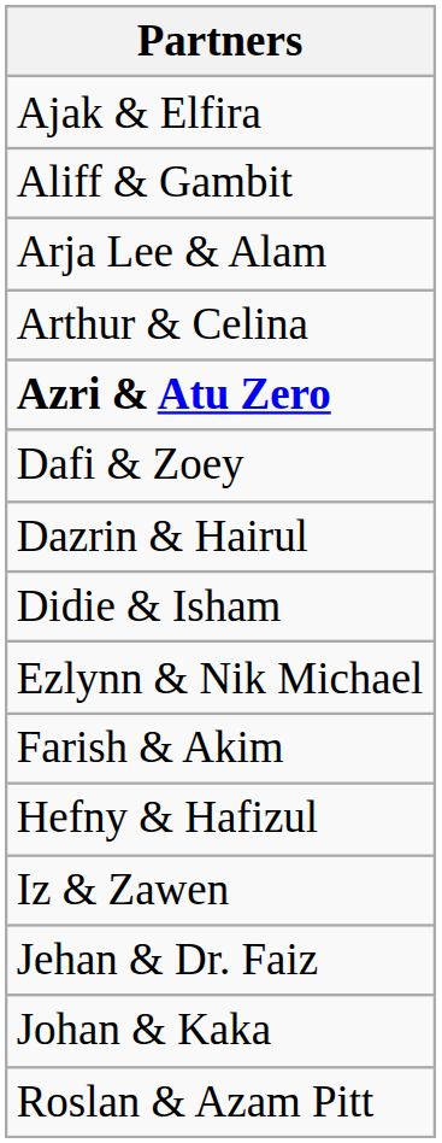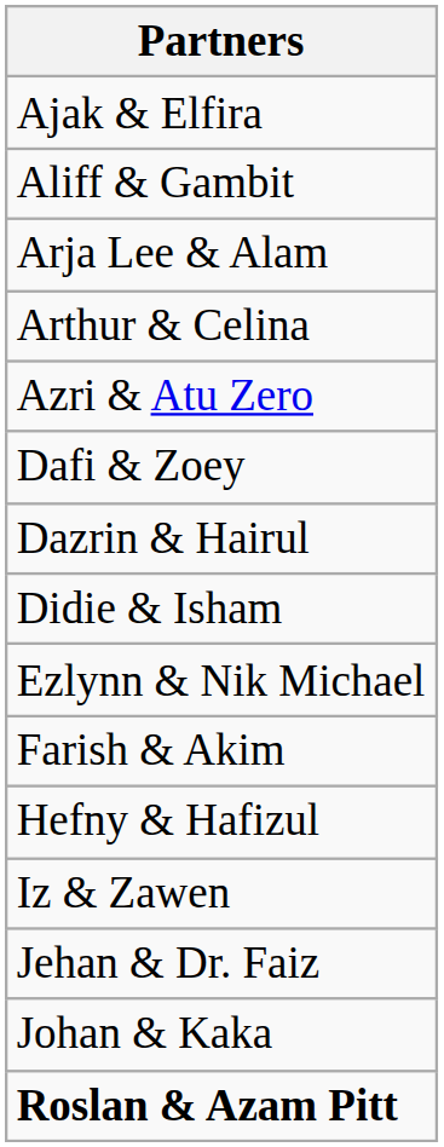row 6 | column 1: bold -> normal
row 16 | column 1: normal -> bold
